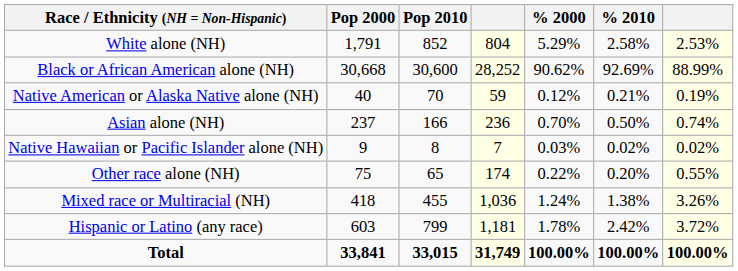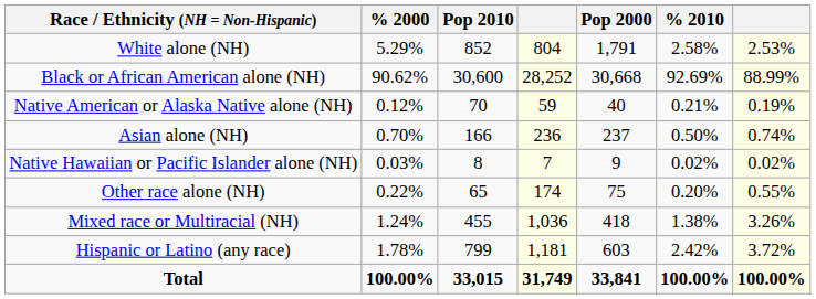columns swapped: Pop 2000 <-> % 2000
